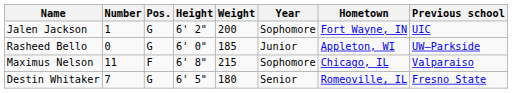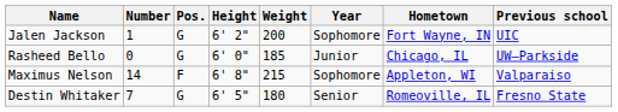Rasheed Bello | Hometown: Appleton, WI -> Chicago, IL
Maximus Nelson | Number: 11 -> 14
Maximus Nelson | Hometown: Chicago, IL -> Appleton, WI
